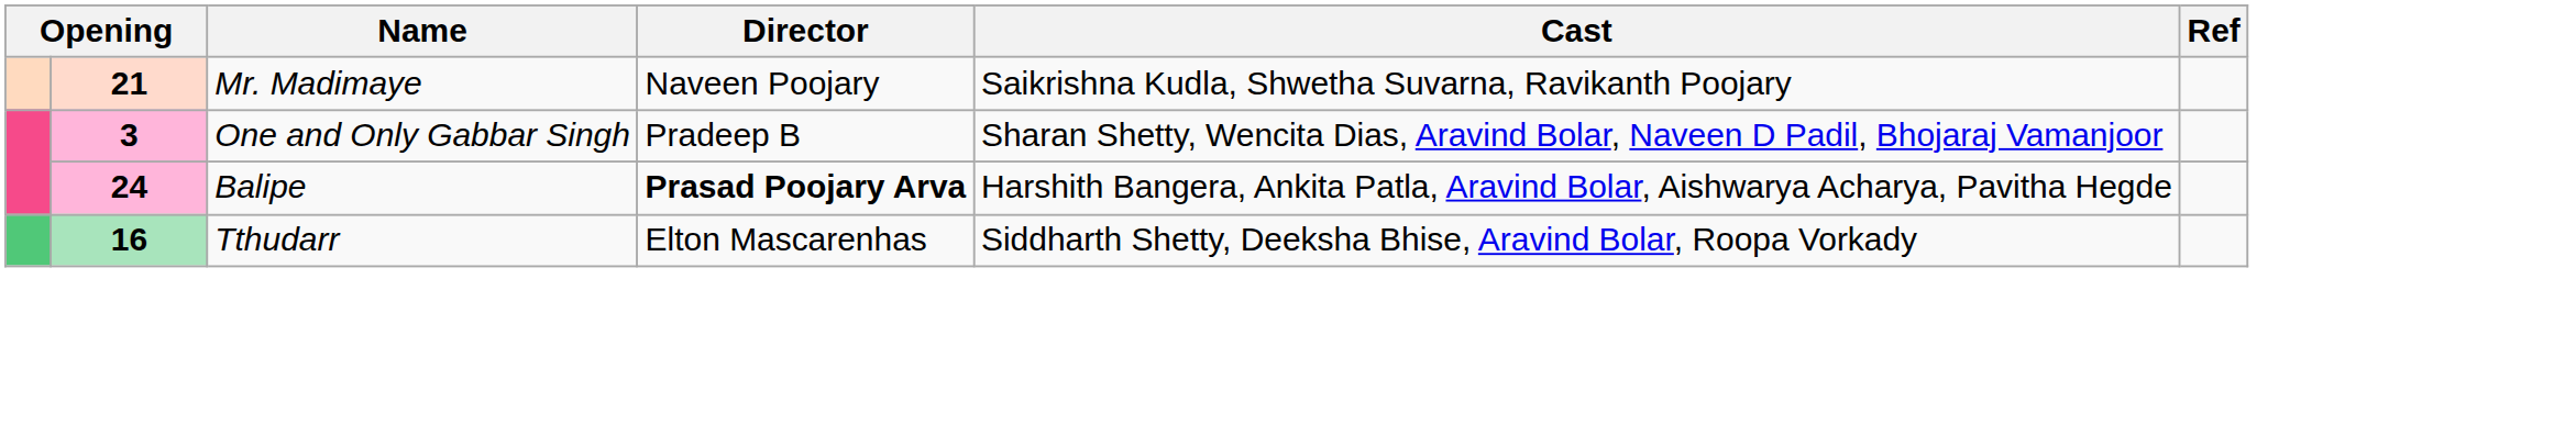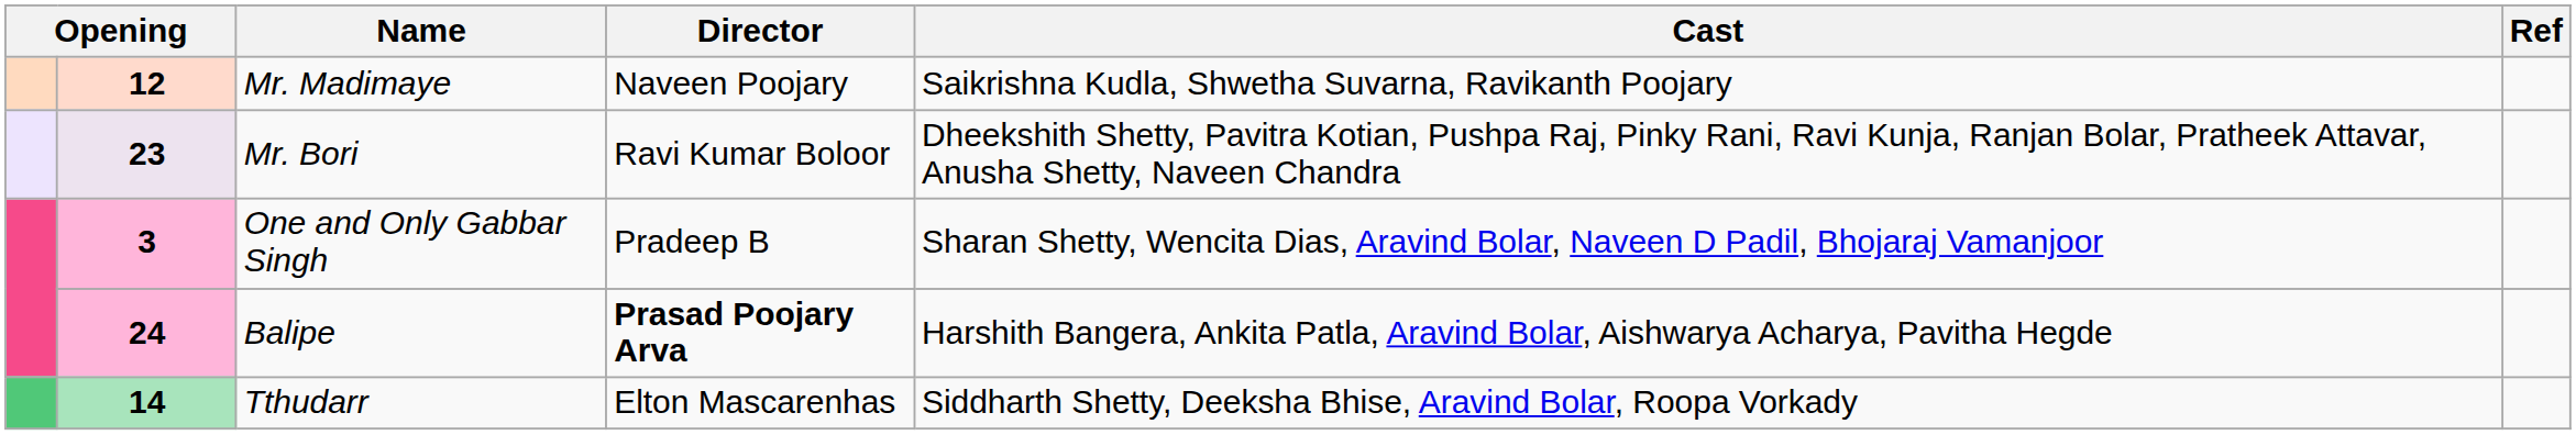Mr. Madimaye | column 2: 21 -> 12
+ row: 23 | Mr. Bori | Ravi Kumar Boloor | Dheekshith Shetty, Pavitra Kotian, Pushpa Raj, Pinky Rani, Ravi Kunja, Ranjan Bolar, Pratheek Attavar, Anusha Shetty, Naveen Chandra
Tthudarr | column 2: 16 -> 14
